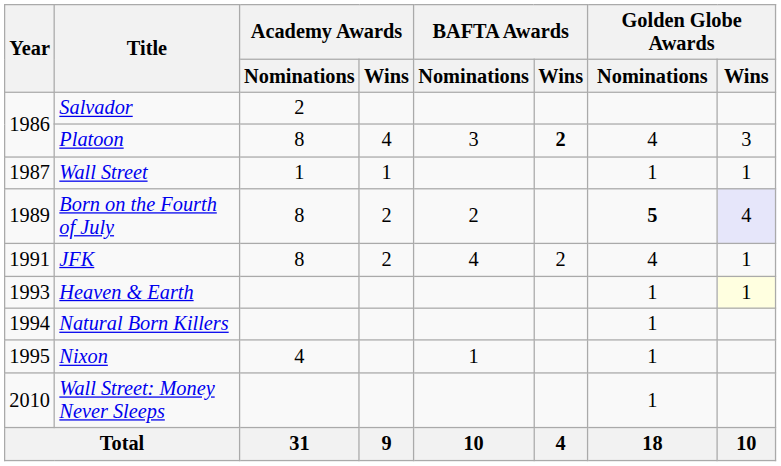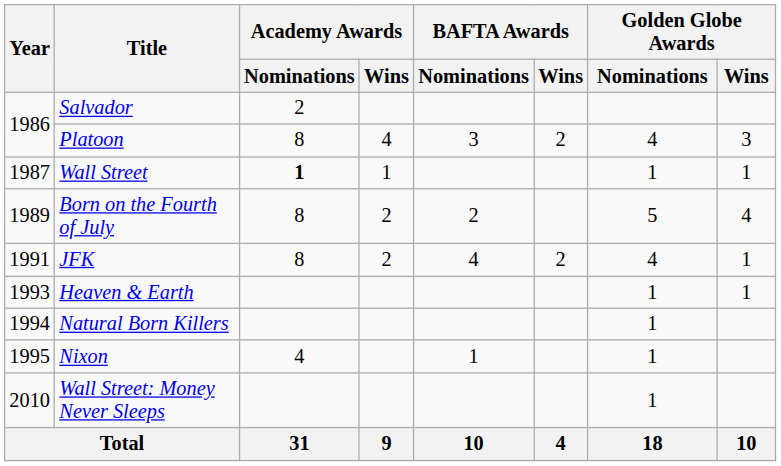Platoon | BAFTA Awards / Wins: bold -> normal
Wall Street | Academy Awards / Nominations: normal -> bold
Born on the Fourth of July | Golden Globe Awards / Nominations: bold -> normal
Born on the Fourth of July | Golden Globe Awards / Wins: lavender background -> no background
Heaven & Earth | Golden Globe Awards / Wins: lightyellow background -> no background
